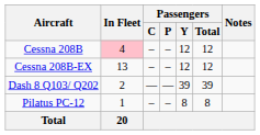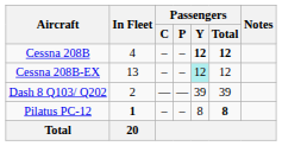Cessna 208B | In Fleet: pink background -> no background
Cessna 208B | Passengers / Y: normal -> bold
Cessna 208B | Passengers / Total: normal -> bold
Cessna 208B-EX | Passengers / Y: no background -> paleturquoise background
Pilatus PC-12 | In Fleet: normal -> bold
Pilatus PC-12 | Passengers / Total: normal -> bold
